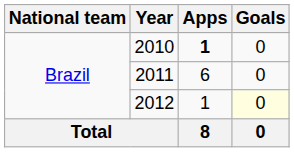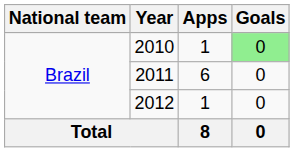2010 | Apps: bold -> normal
2010 | Goals: no background -> lightgreen background
2012 | Goals: lightyellow background -> no background
